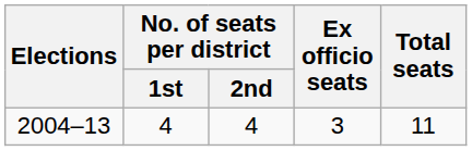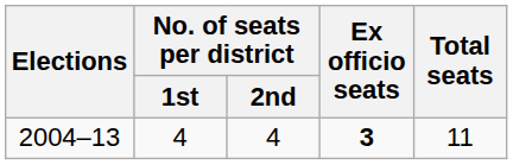2004–13 | Ex officio seats: normal -> bold
